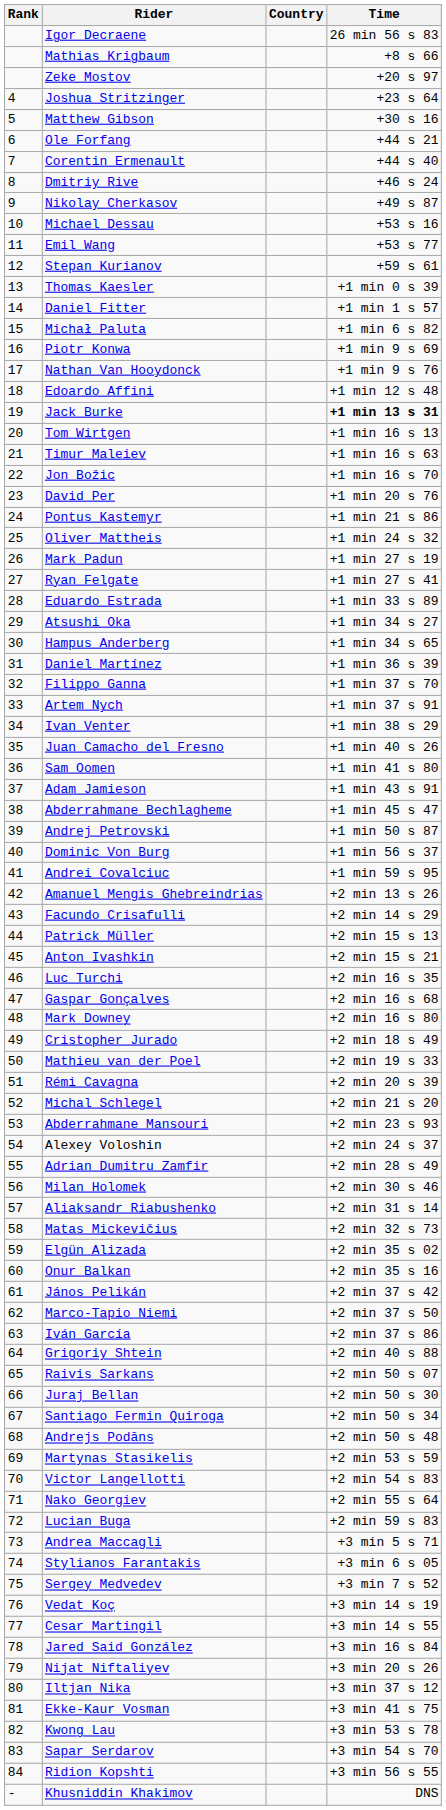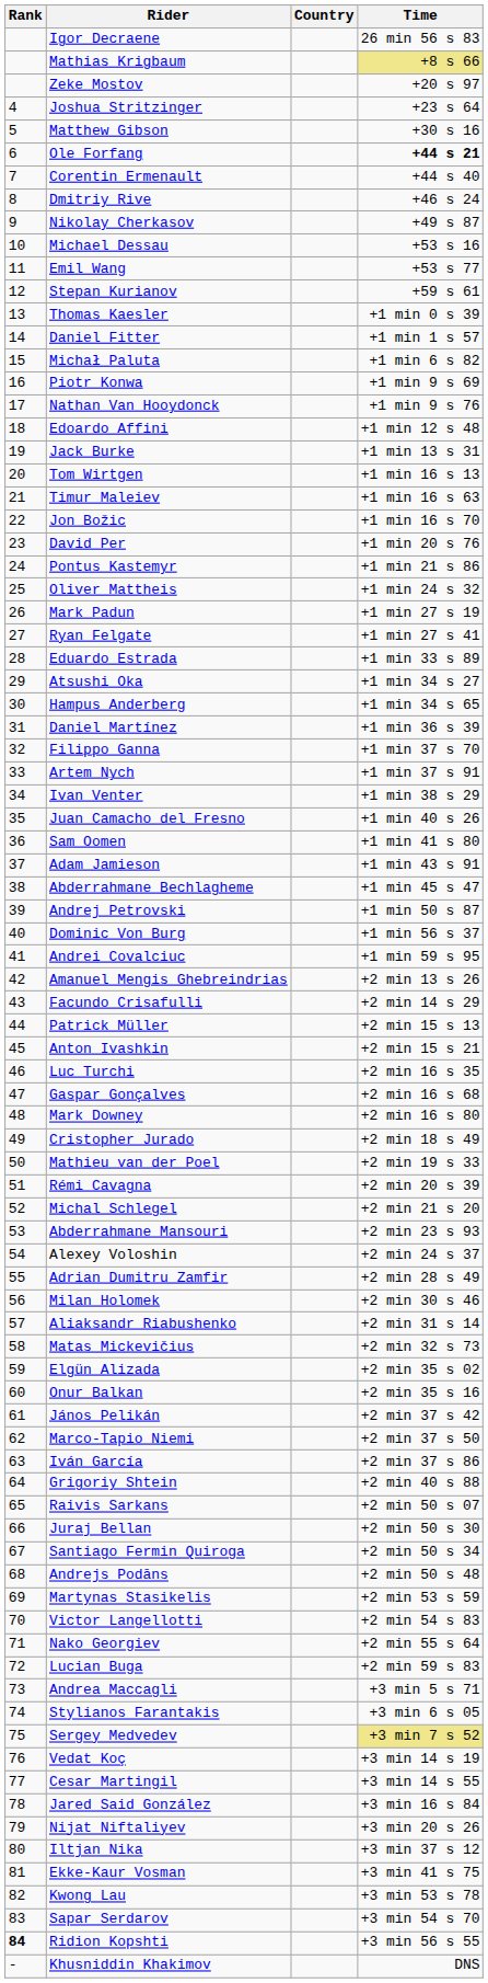Mathias Krigbaum | Time: no background -> khaki background
Ole Forfang | Time: normal -> bold
Jack Burke | Time: bold -> normal
Sergey Medvedev | Time: no background -> khaki background
Ridion Kopshti | Rank: normal -> bold
